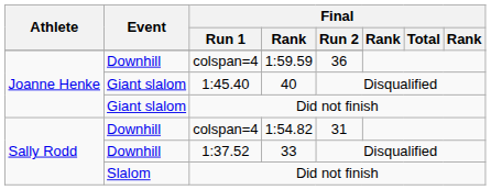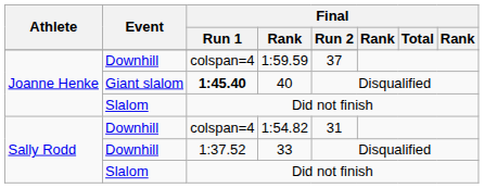1:59.59 | Final / Run 2: 36 -> 37
40 | Final / Run 1: normal -> bold
Joanne Henke / Did not finish | Event: Giant slalom -> Slalom
